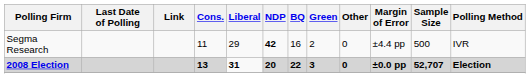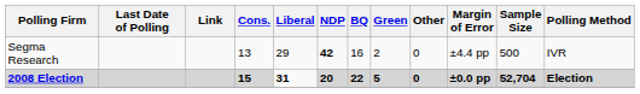Segma Research | Cons.: 11 -> 13
2008 Election | Cons.: 13 -> 15
2008 Election | Green: 3 -> 5
2008 Election | Sample Size: 52,707 -> 52,704
